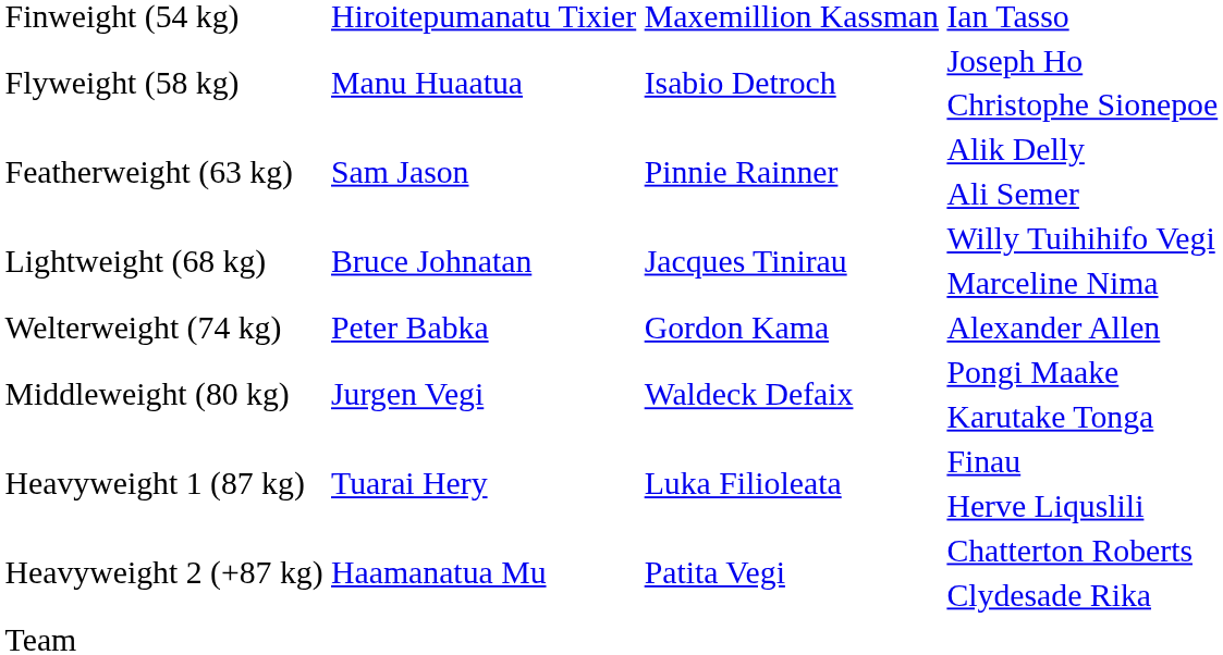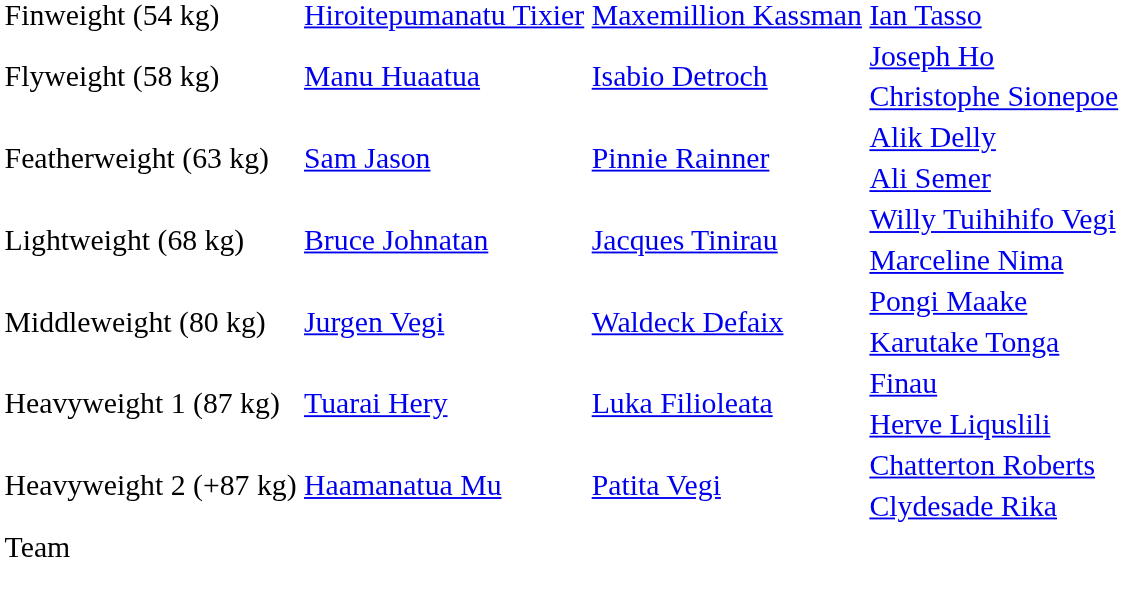- row: Welterweight (74 kg) | Peter Babka | Gordon Kama | Alexander Allen
